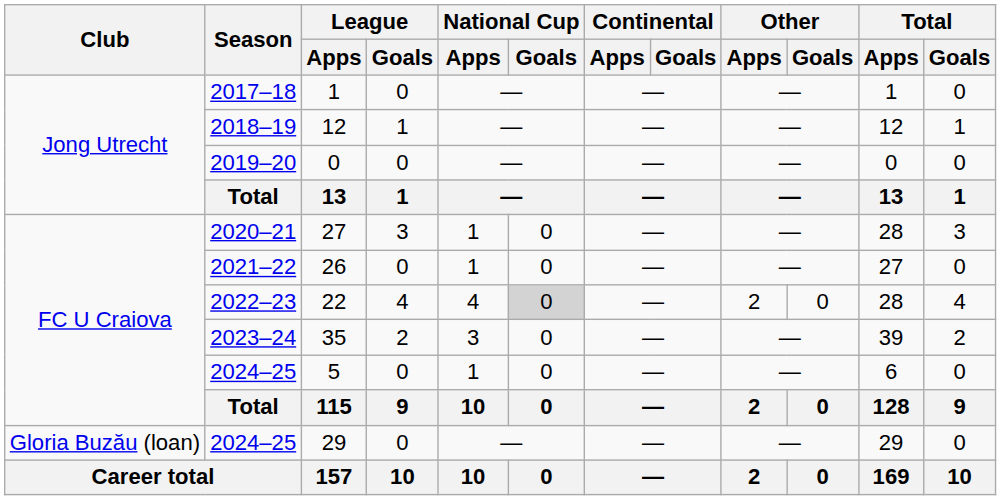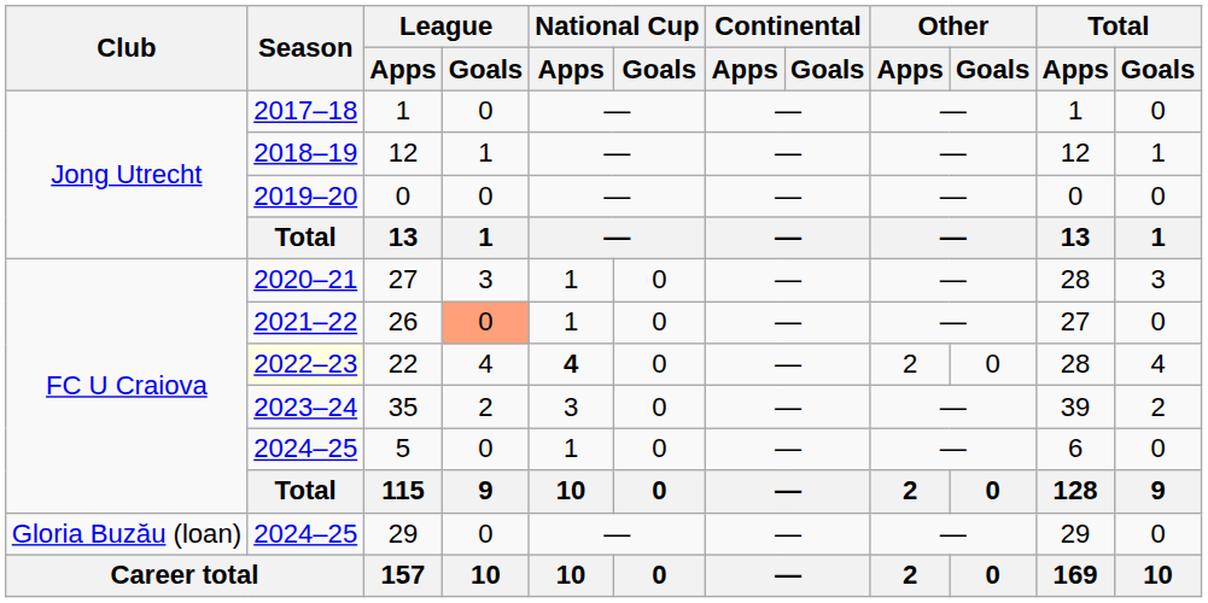26 | League / Goals: no background -> lightsalmon background
22 | Season: no background -> lightyellow background
22 | National Cup / Apps: normal -> bold
22 | National Cup / Goals: lightgrey background -> no background
